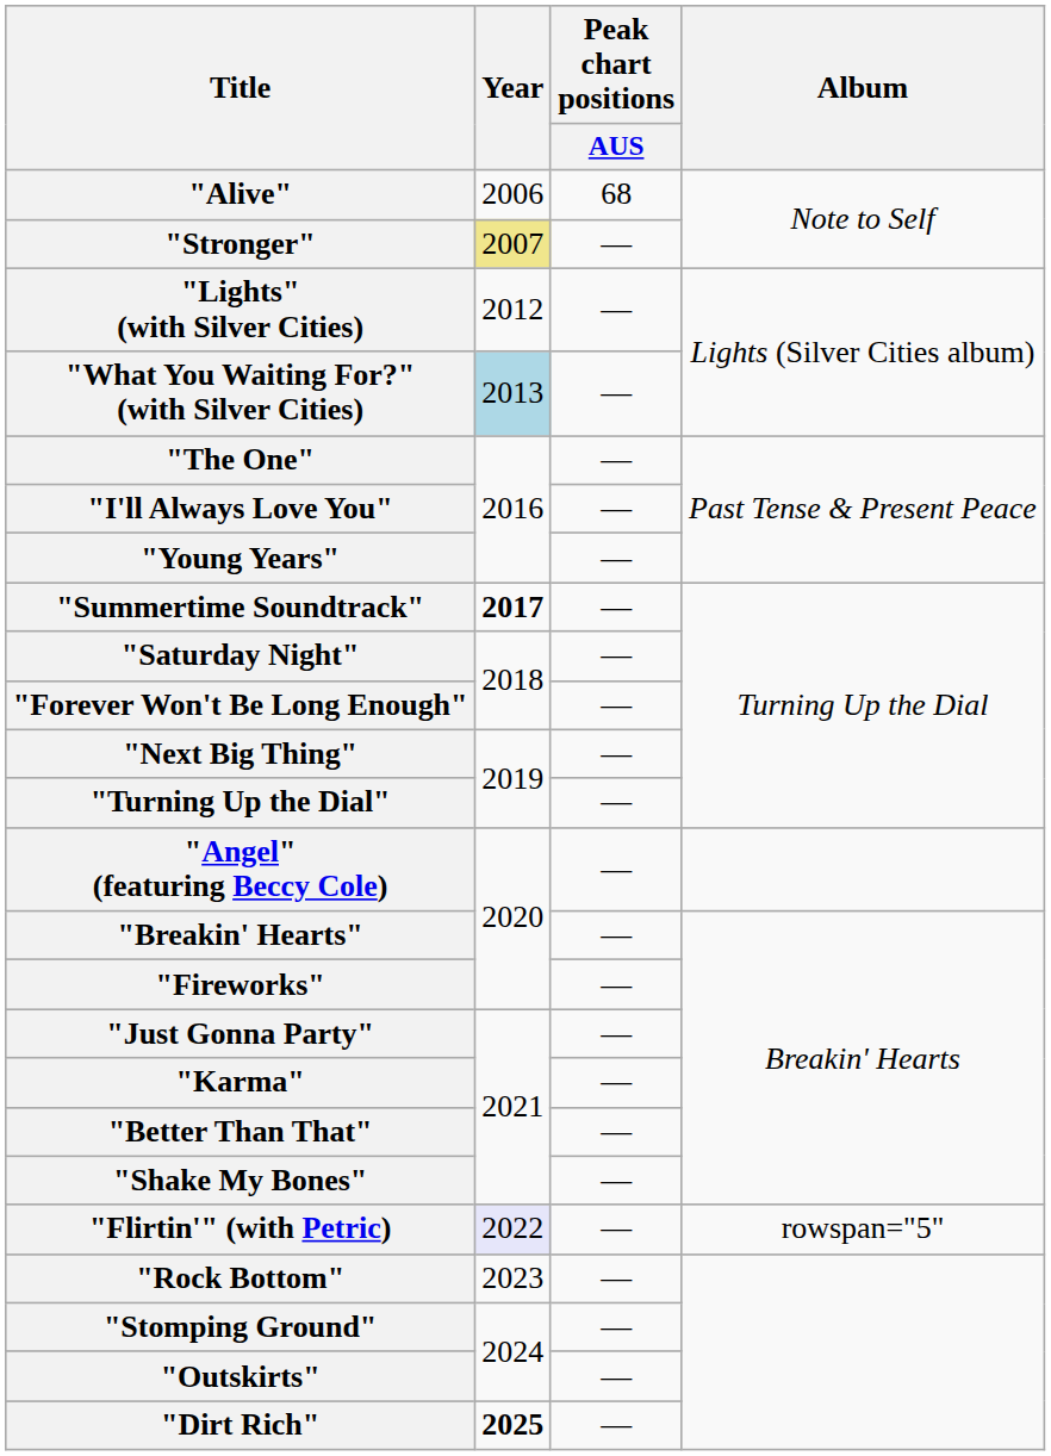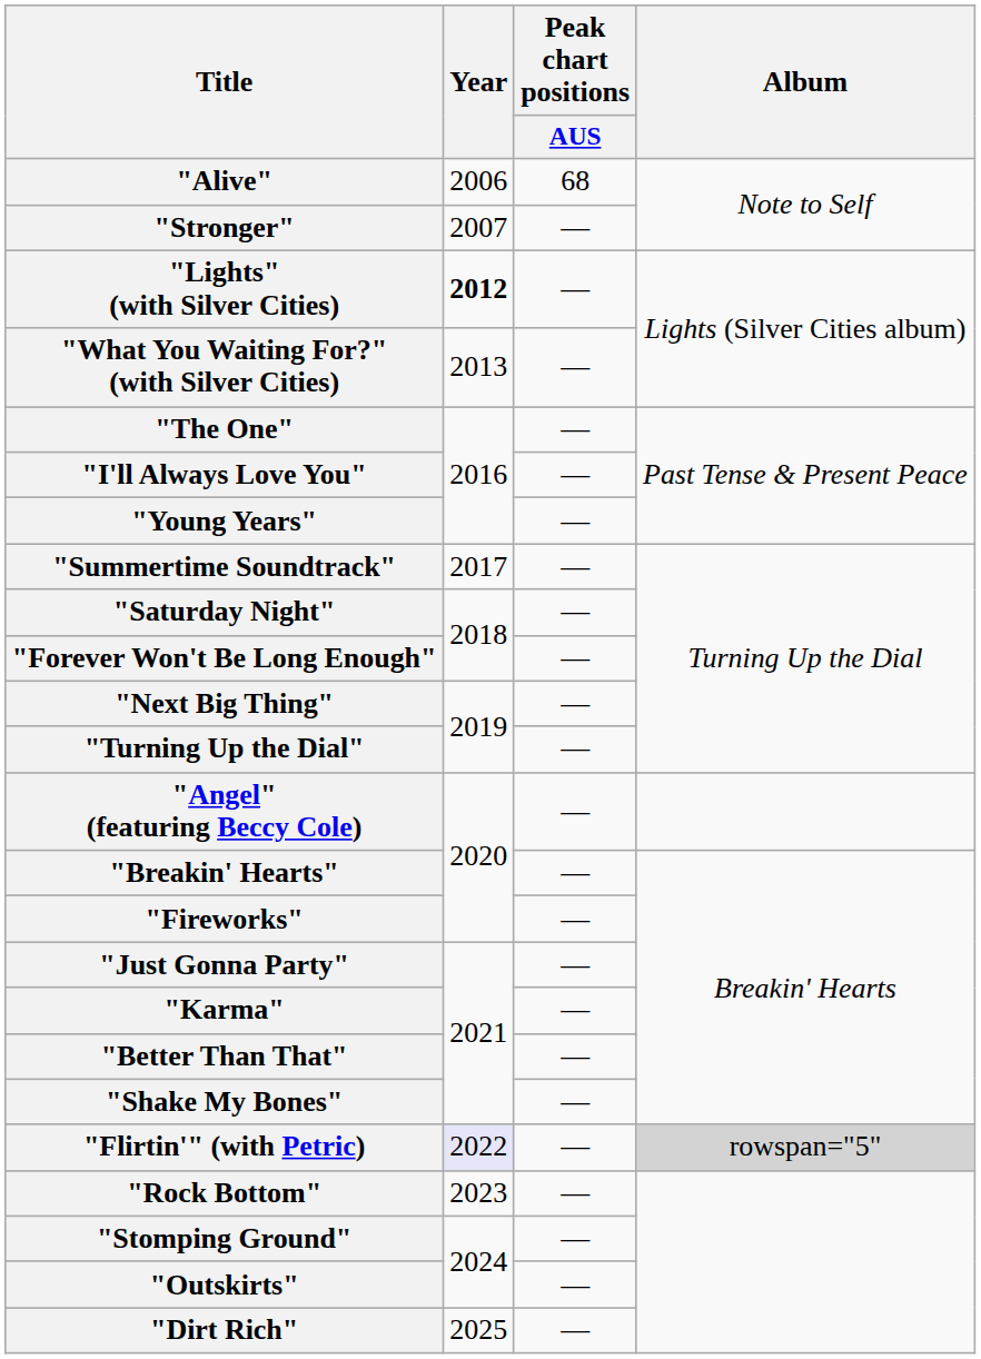"Stronger" | Year: khaki background -> no background
"Lights" (with Silver Cities) | Year: normal -> bold
"What You Waiting For?" (with Silver Cities) | Year: lightblue background -> no background
"Summertime Soundtrack" | Year: bold -> normal
"Flirtin'" (with Petric) | Album: no background -> lightgrey background
"Dirt Rich" | Year: bold -> normal
